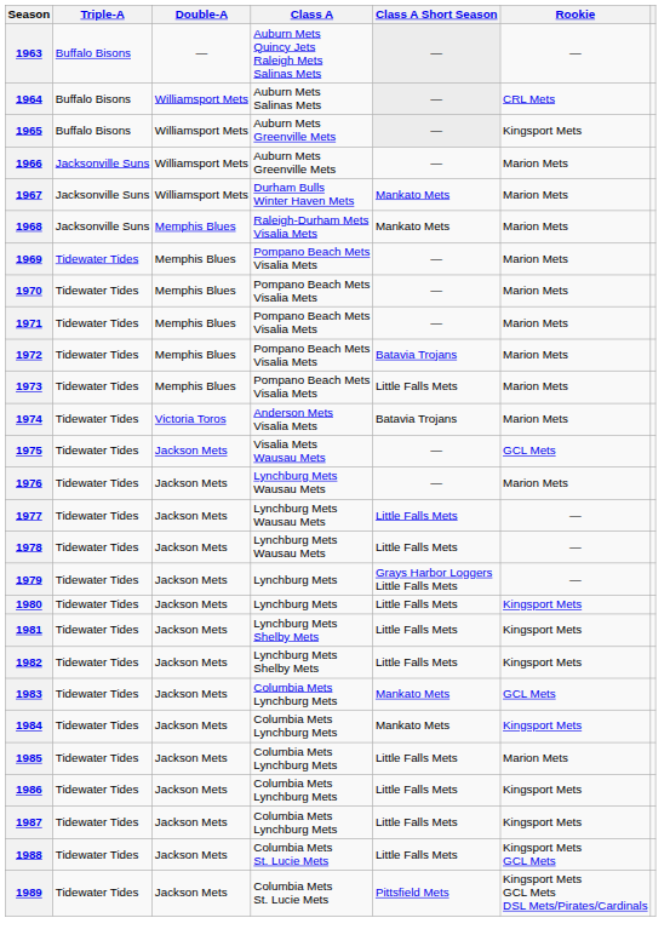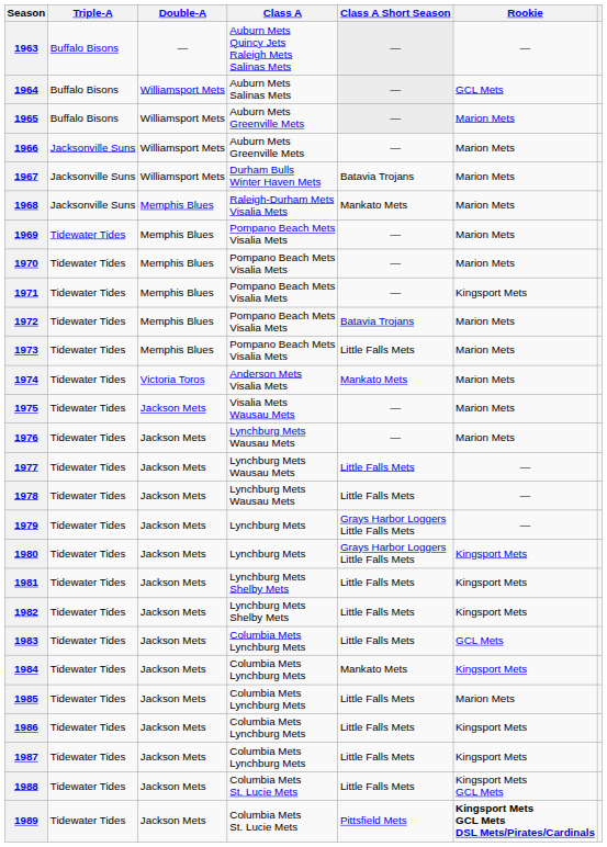1964 | Rookie: CRL Mets -> GCL Mets
1965 | Rookie: Kingsport Mets -> Marion Mets
1967 | Class A Short Season: Mankato Mets -> Batavia Trojans
1971 | Rookie: Marion Mets -> Kingsport Mets
1974 | Class A Short Season: Batavia Trojans -> Mankato Mets
1975 | Rookie: GCL Mets -> Marion Mets
1980 | Class A Short Season: Little Falls Mets -> Grays Harbor Loggers Little Falls Mets
1983 | Class A Short Season: Mankato Mets -> Little Falls Mets
1989 | Rookie: normal -> bold
